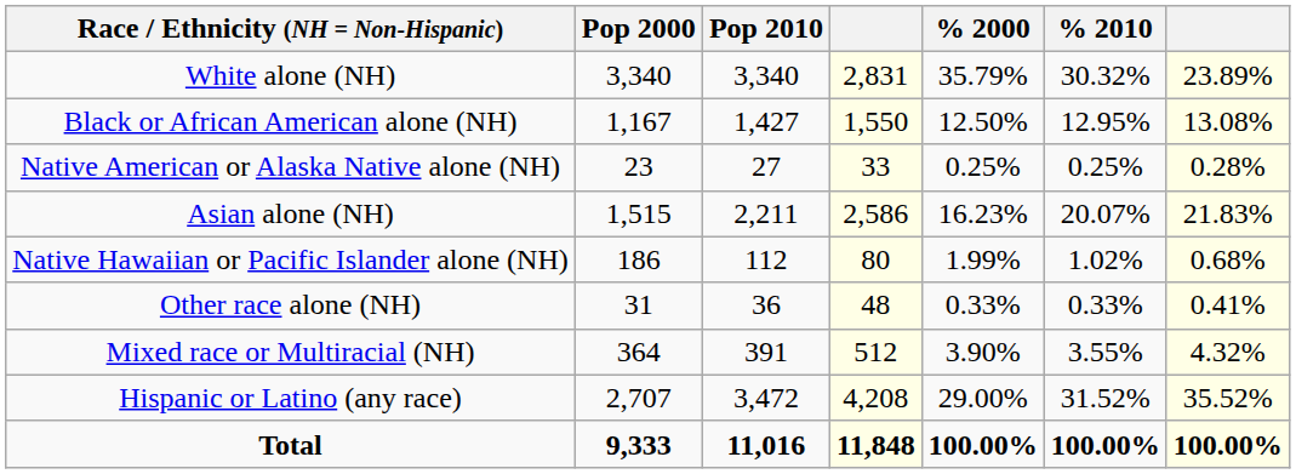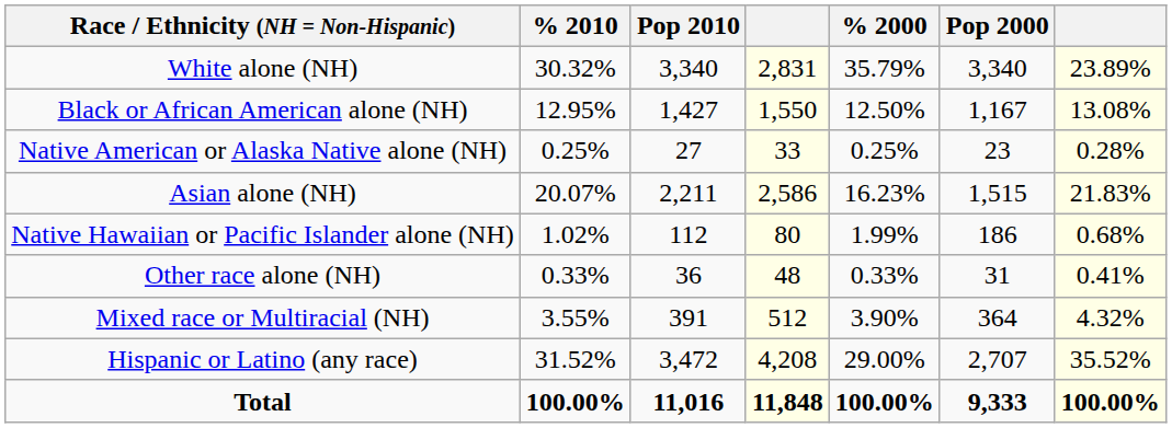columns swapped: Pop 2000 <-> % 2010
